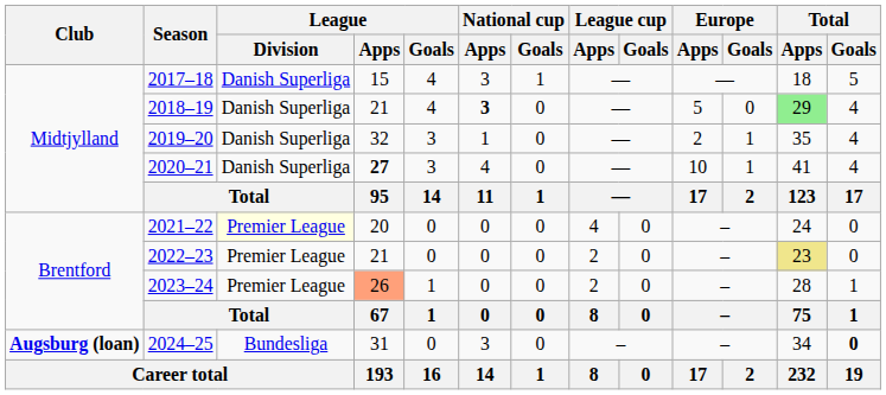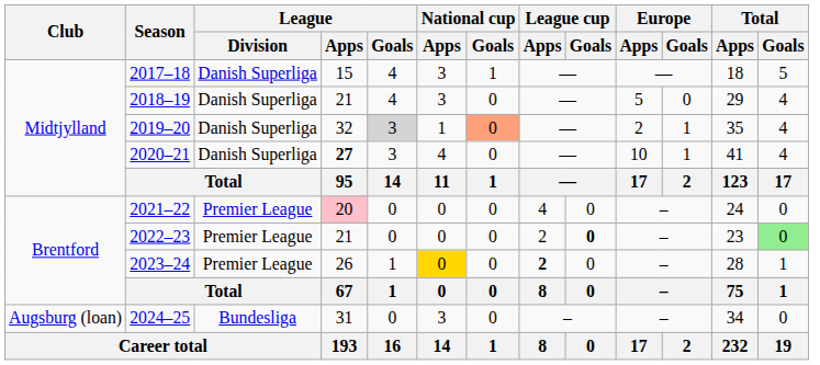2018–19 | National cup / Apps: bold -> normal
2018–19 | Total / Apps: lightgreen background -> no background
2019–20 | League / Goals: no background -> lightgrey background
2019–20 | National cup / Goals: no background -> lightsalmon background
2021–22 | League / Division: lightyellow background -> no background
2021–22 | League / Apps: no background -> pink background
2022–23 | League cup / Goals: normal -> bold
2022–23 | Total / Apps: khaki background -> no background
2022–23 | Total / Goals: no background -> lightgreen background
2023–24 | League / Apps: lightsalmon background -> no background
2023–24 | National cup / Apps: no background -> gold background
2023–24 | League cup / Apps: normal -> bold
2024–25 | Club: bold -> normal
2024–25 | Total / Goals: bold -> normal
